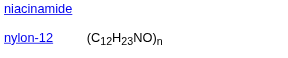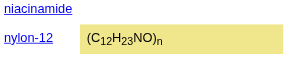nylon-12 | column 2: no background -> khaki background
